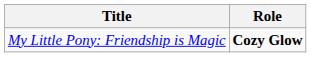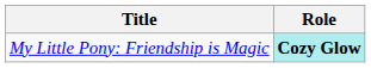My Little Pony: Friendship is Magic | Role: no background -> paleturquoise background
